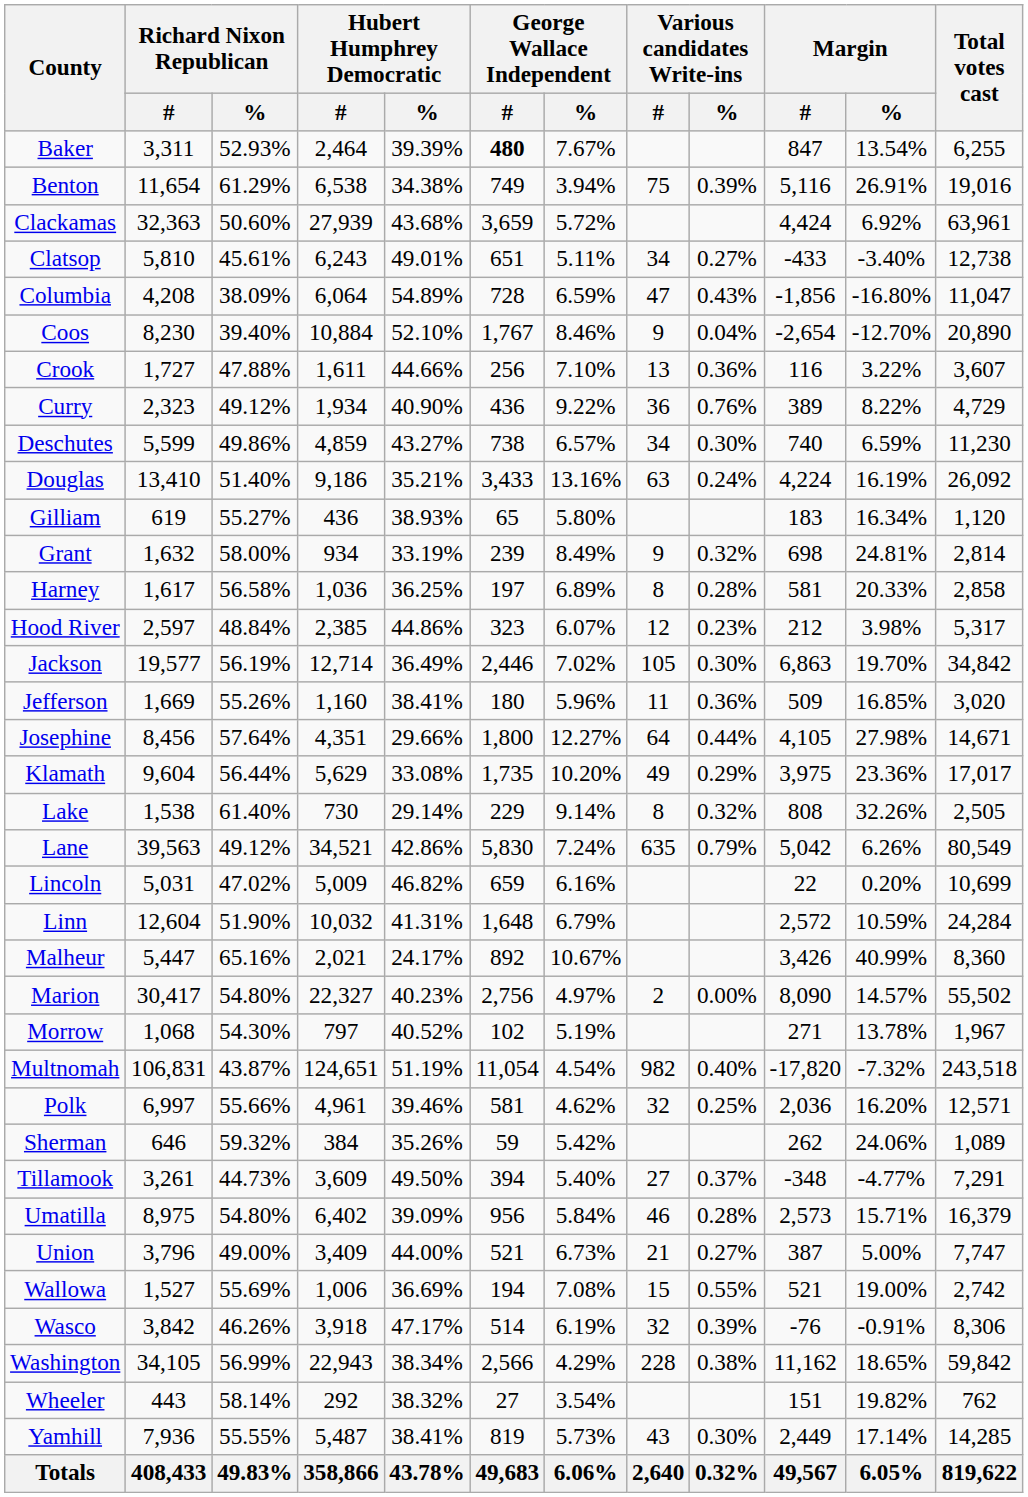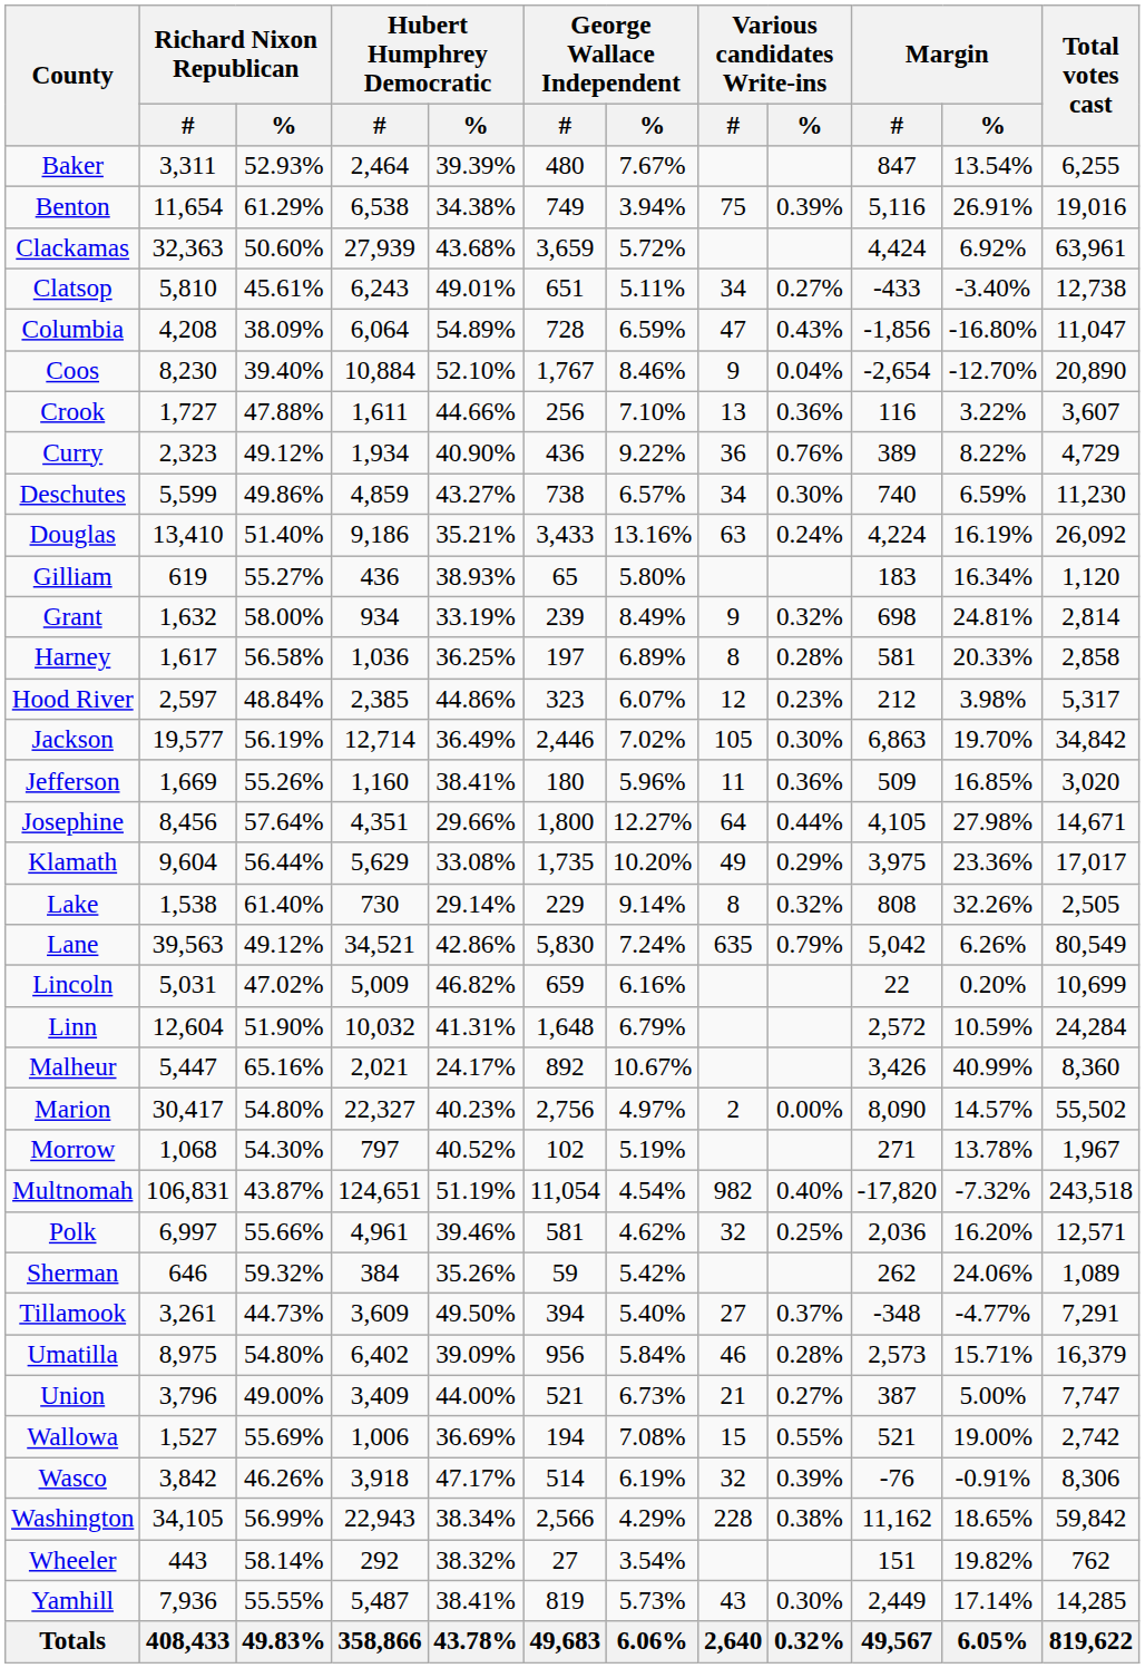Baker | George Wallace Independent / #: bold -> normal
